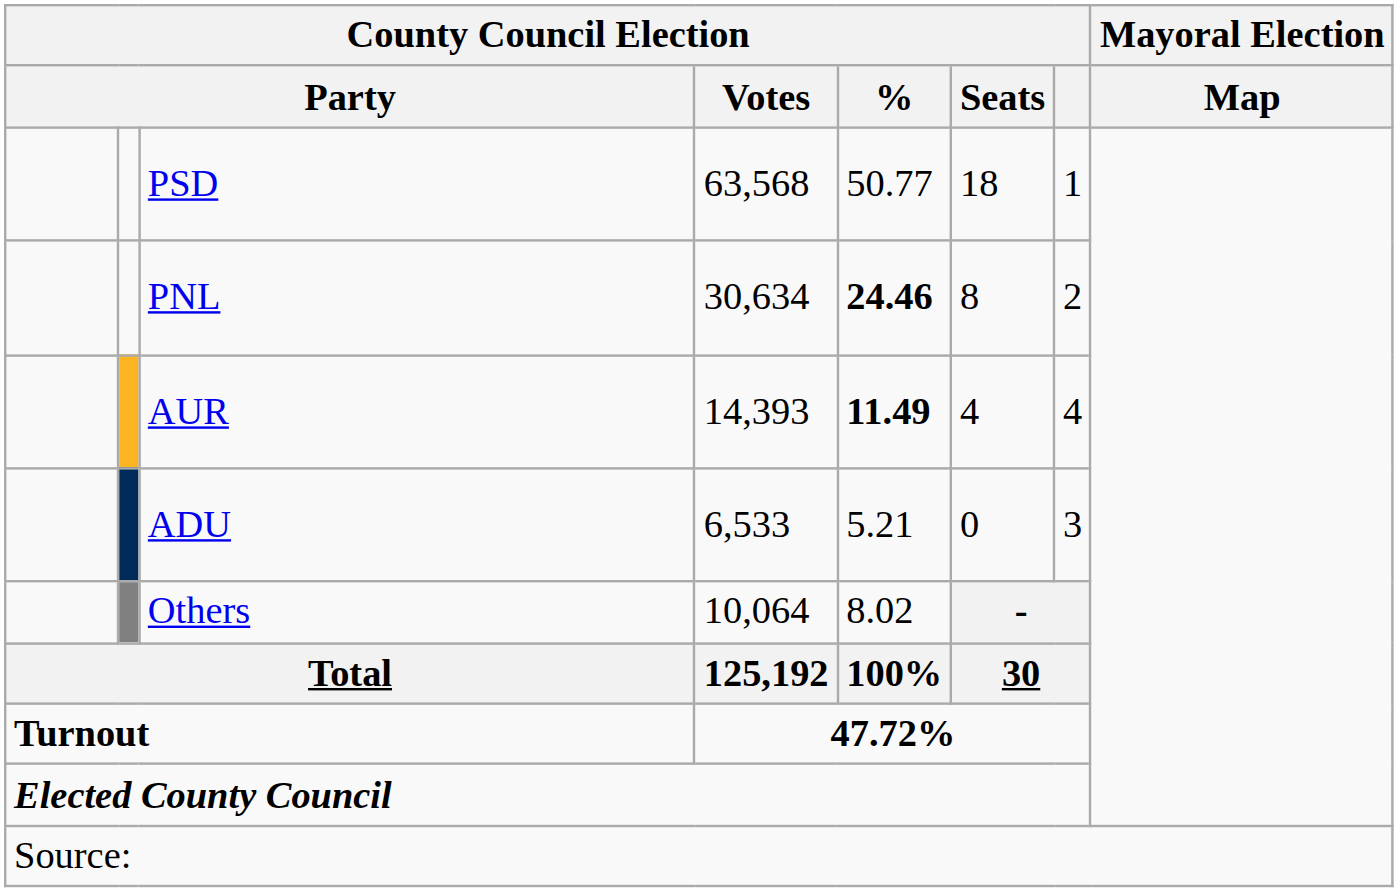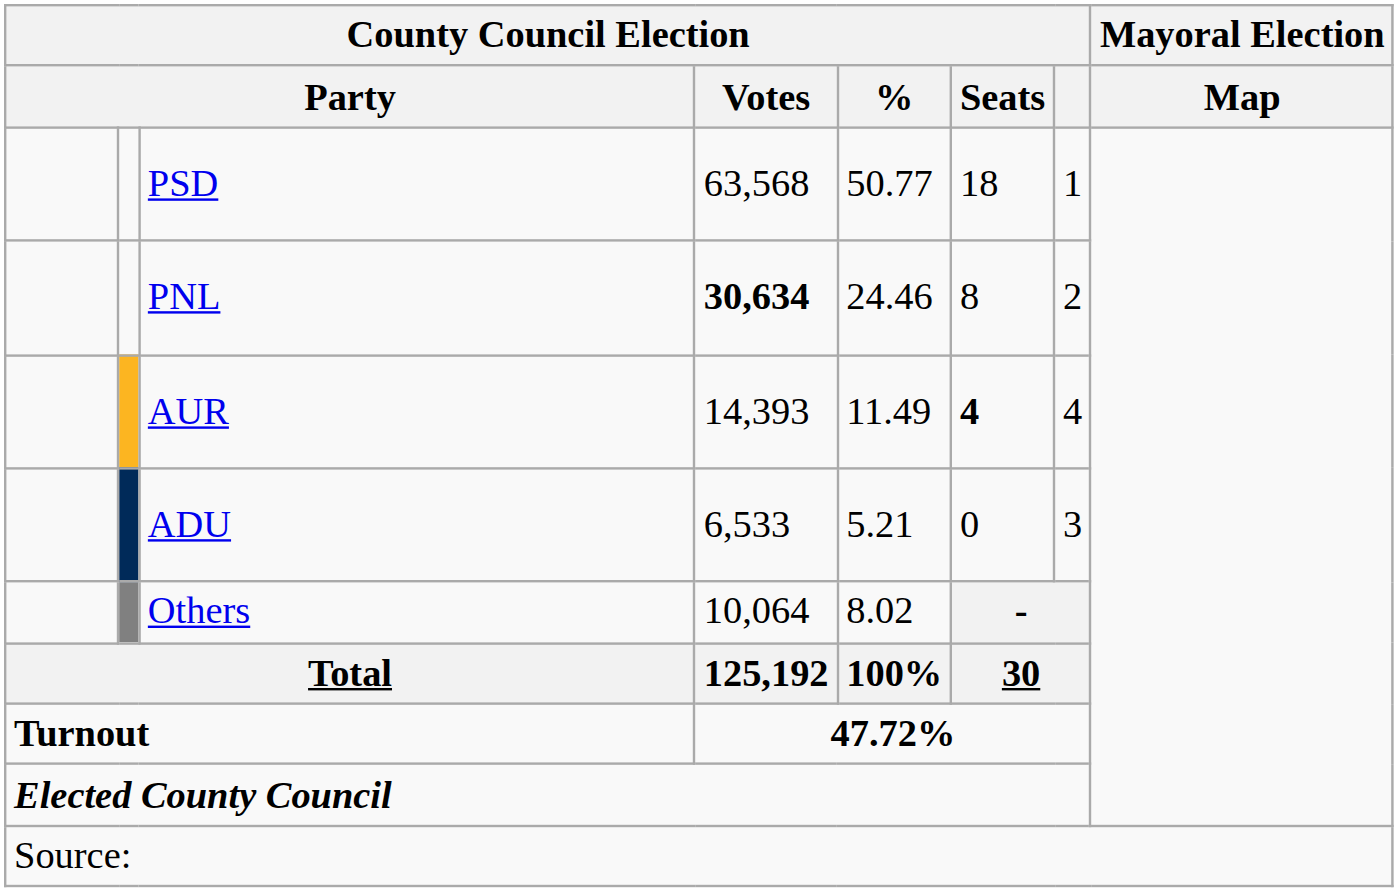PNL | County Council Election / Votes: normal -> bold
PNL | County Council Election / %: bold -> normal
AUR | County Council Election / %: bold -> normal
AUR | County Council Election / Seats: normal -> bold
